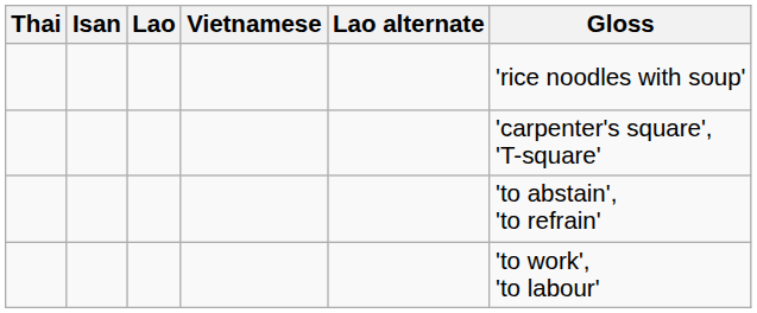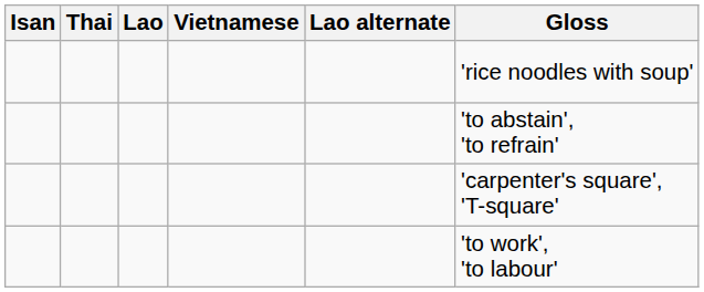columns swapped: Isan <-> Thai
row 3 | Gloss: 'carpenter's square', 'T-square' -> 'to abstain', 'to refrain'
row 4 | Gloss: 'to abstain', 'to refrain' -> 'carpenter's square', 'T-square'
